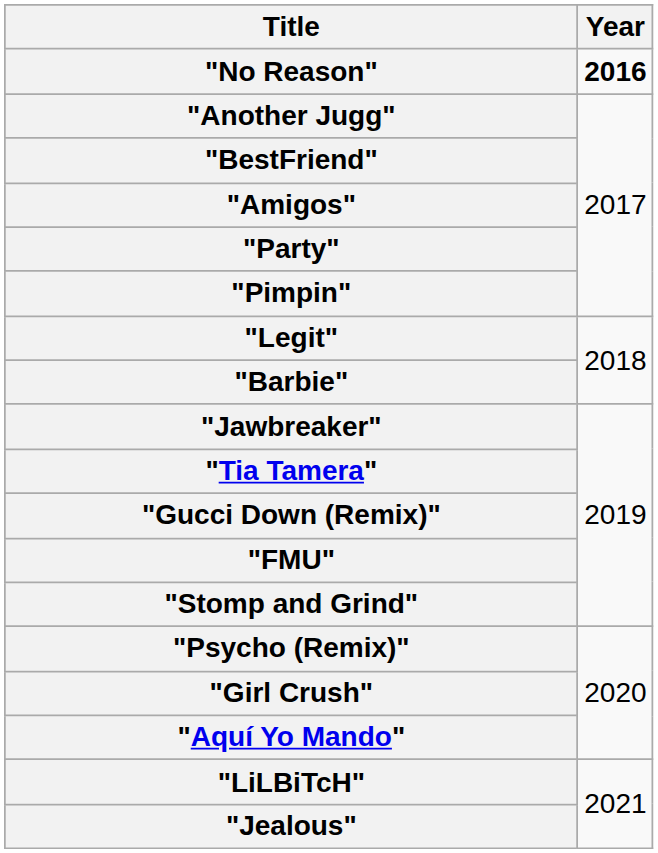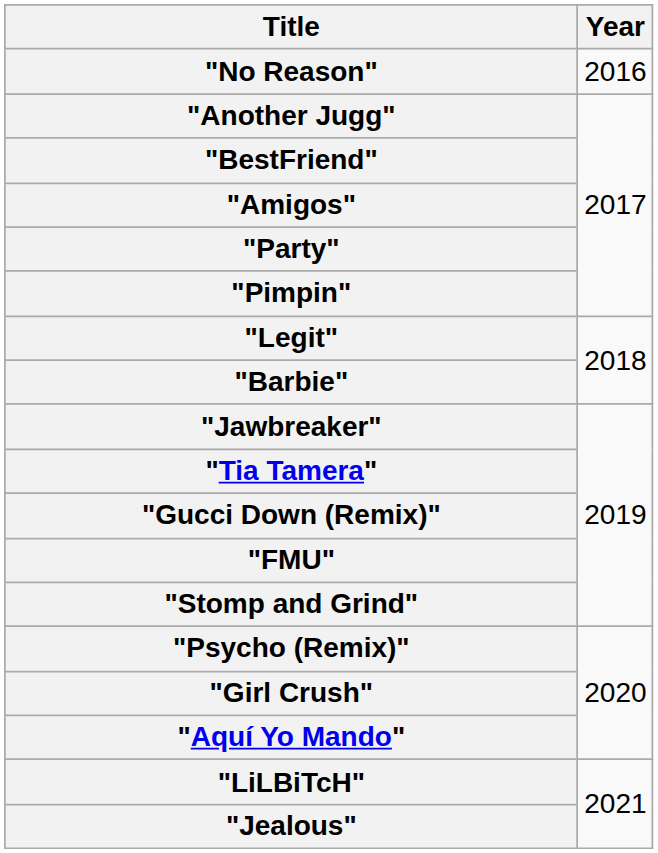"No Reason" | Year: bold -> normal
